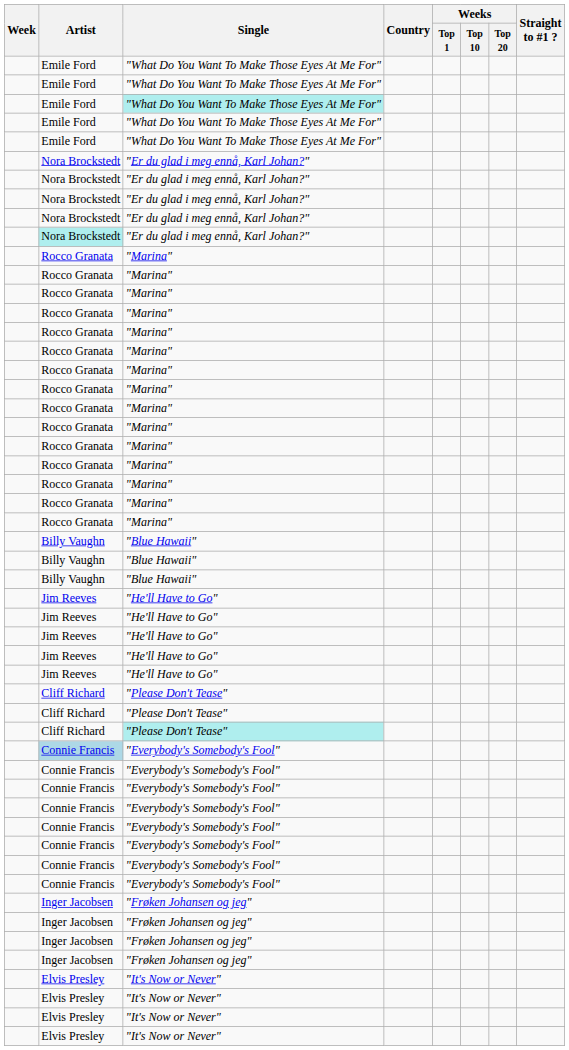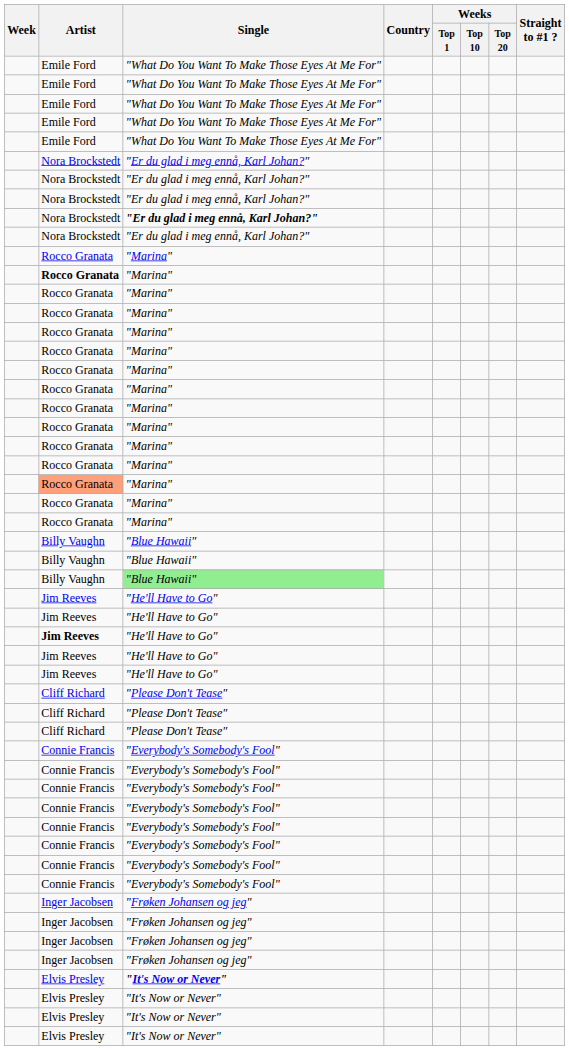row 5 | Single: paleturquoise background -> no background
row 11 | Single: normal -> bold
row 12 | Artist: paleturquoise background -> no background
row 14 | Artist: normal -> bold
row 25 | Artist: no background -> lightsalmon background
row 30 | Single: no background -> lightgreen background
row 33 | Artist: normal -> bold
row 38 | Single: paleturquoise background -> no background
row 39 | Artist: lightblue background -> no background
row 51 | Single: normal -> bold
